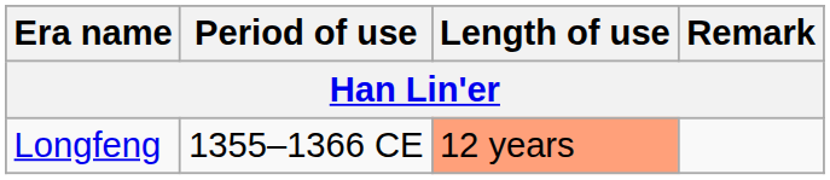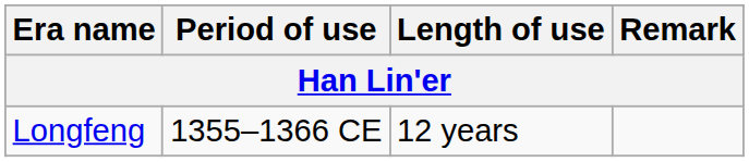Longfeng | Length of use: lightsalmon background -> no background
